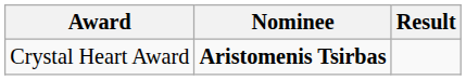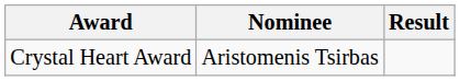Crystal Heart Award | Nominee: bold -> normal
